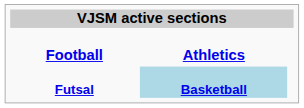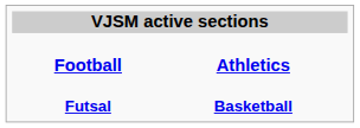Futsal | column 2: lightblue background -> no background
